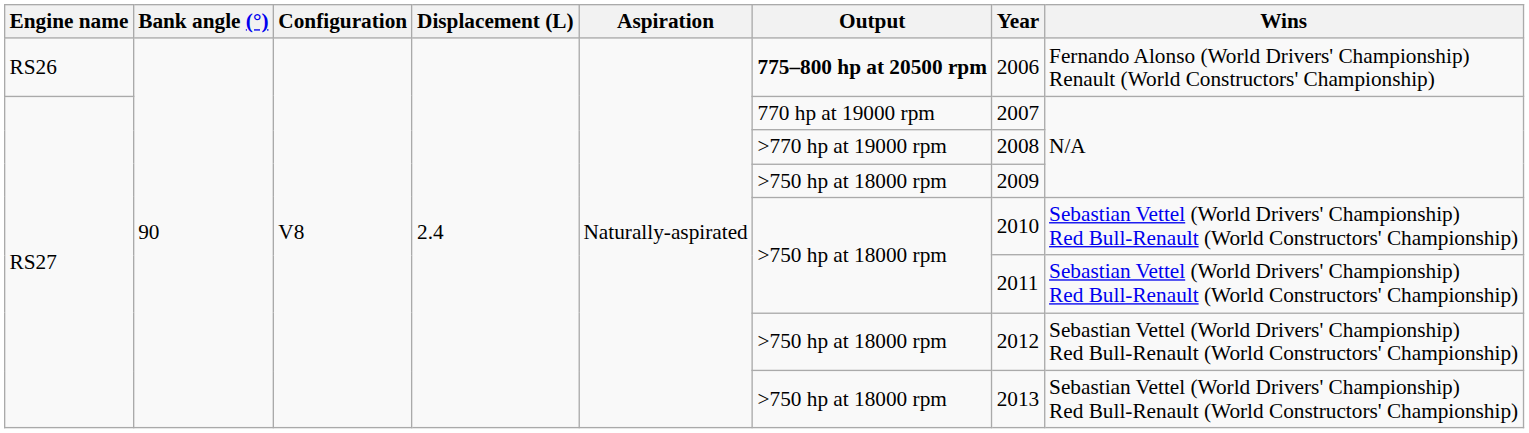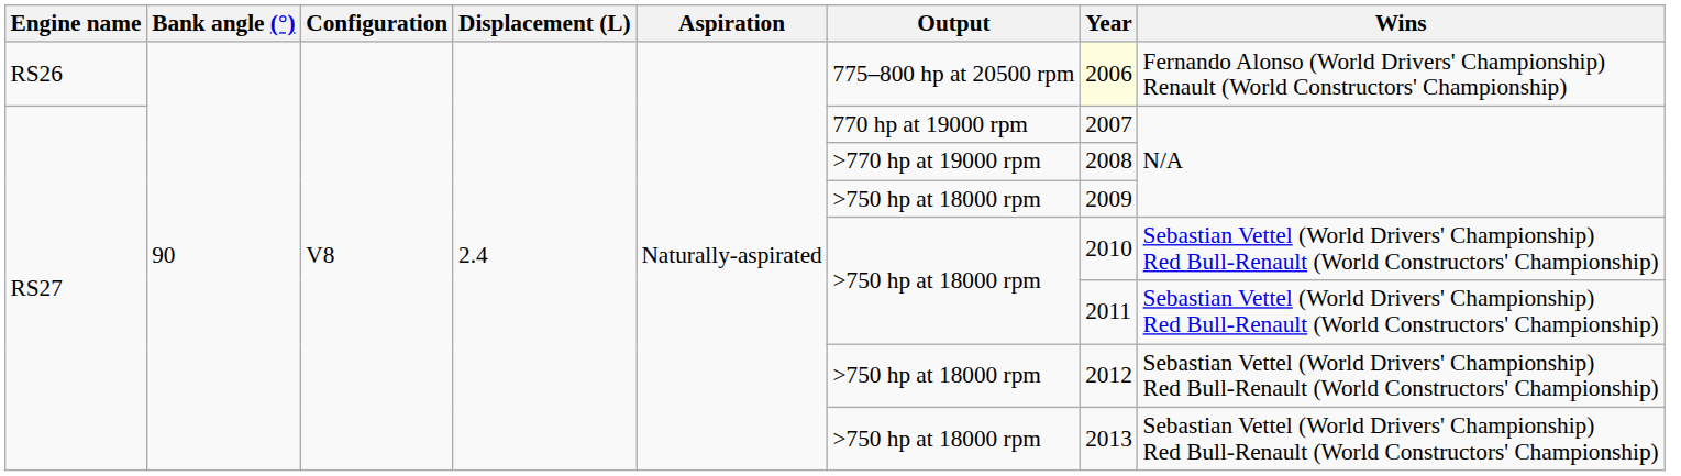RS26 | Output: bold -> normal
RS26 | Year: no background -> lightyellow background
